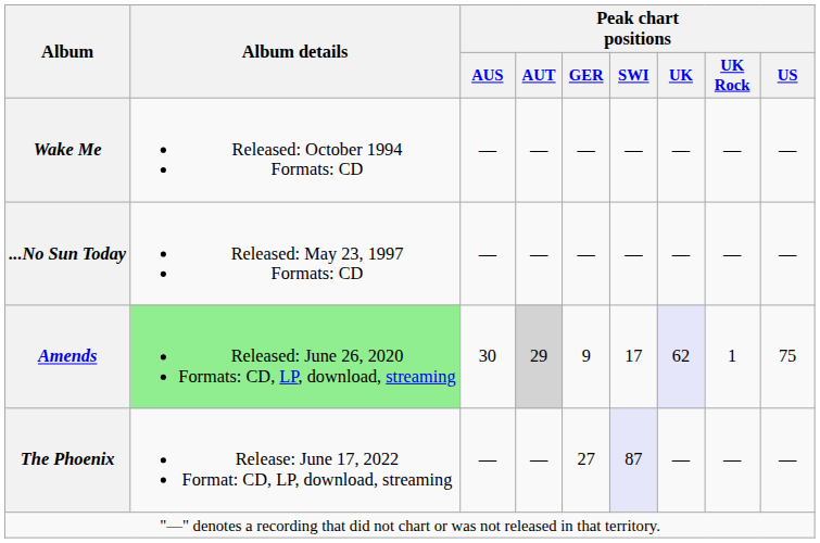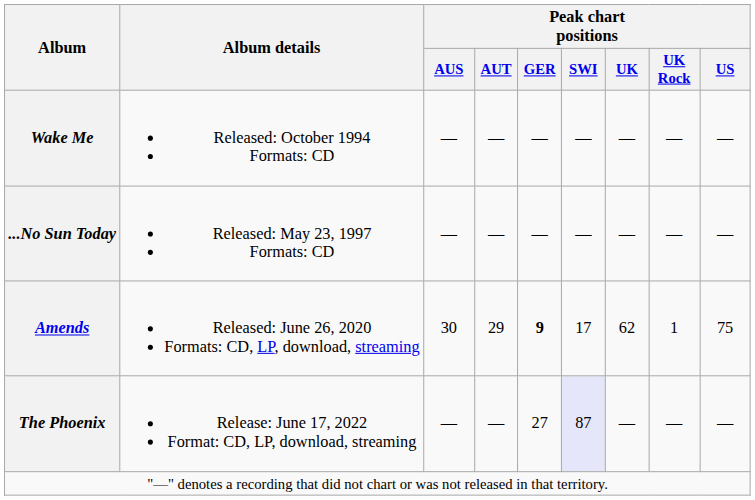Amends | Album details: lightgreen background -> no background
Amends | Peak chart positions / AUT: lightgrey background -> no background
Amends | Peak chart positions / GER: normal -> bold
Amends | Peak chart positions / UK: lavender background -> no background
